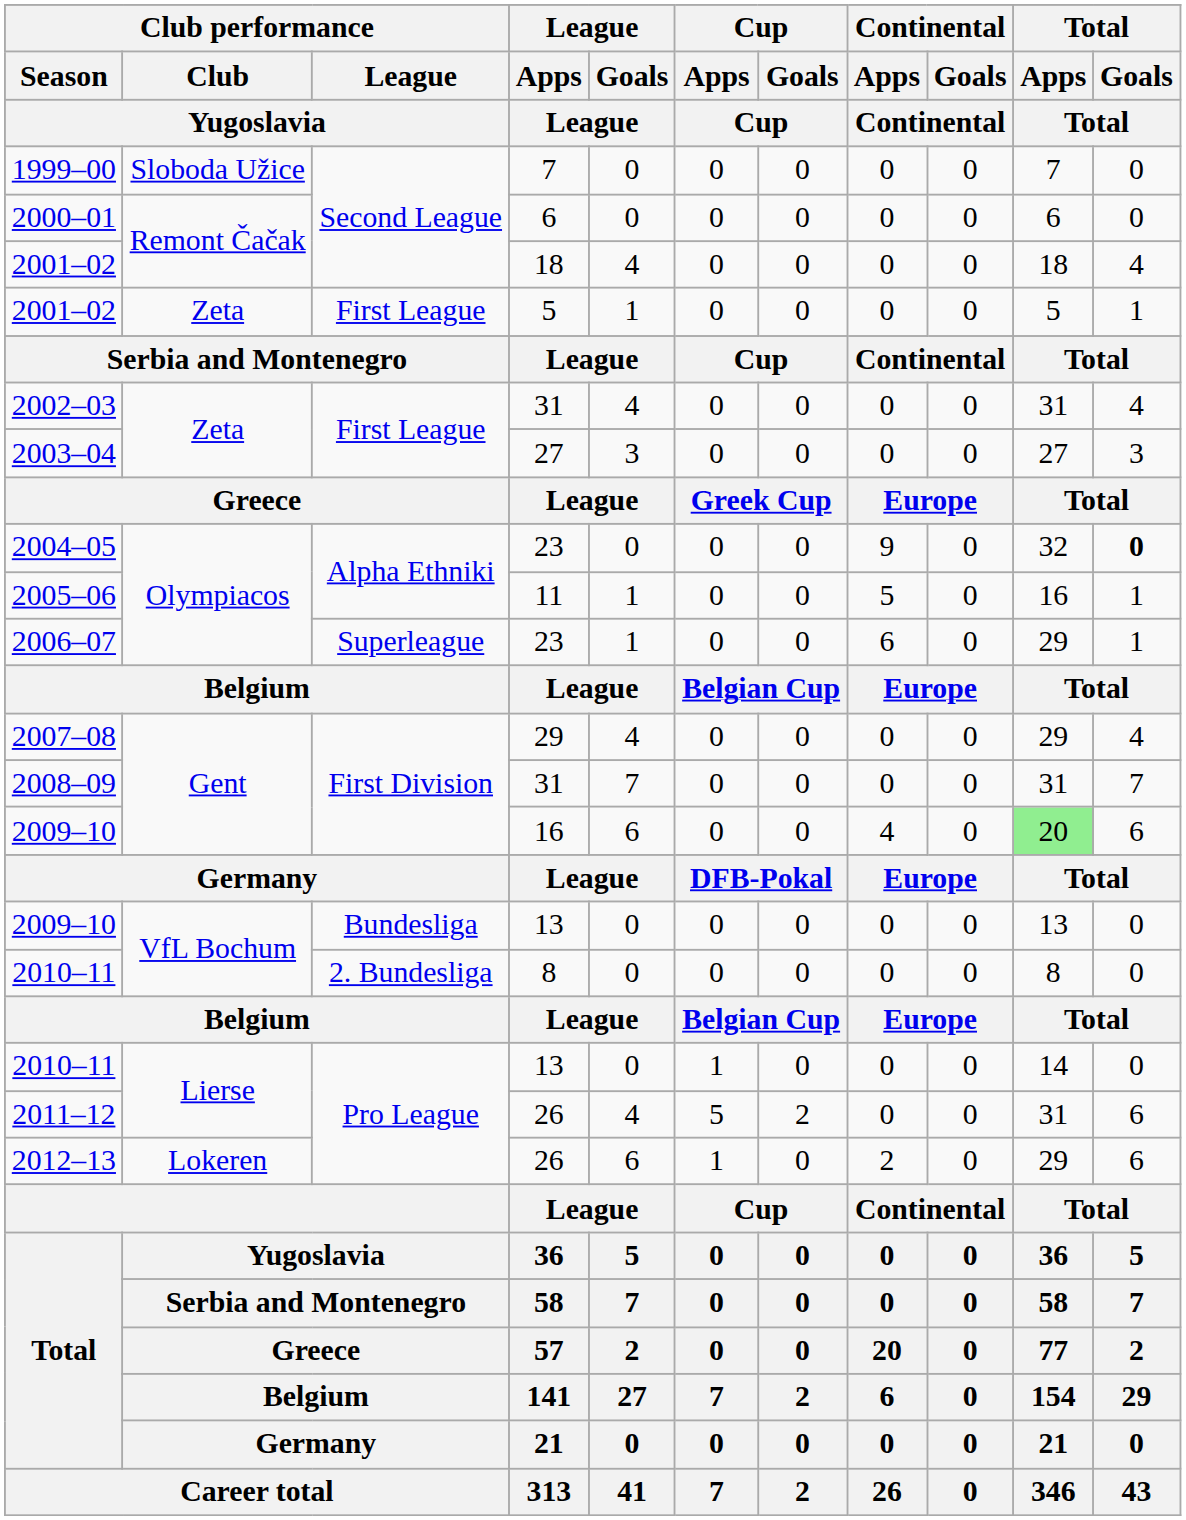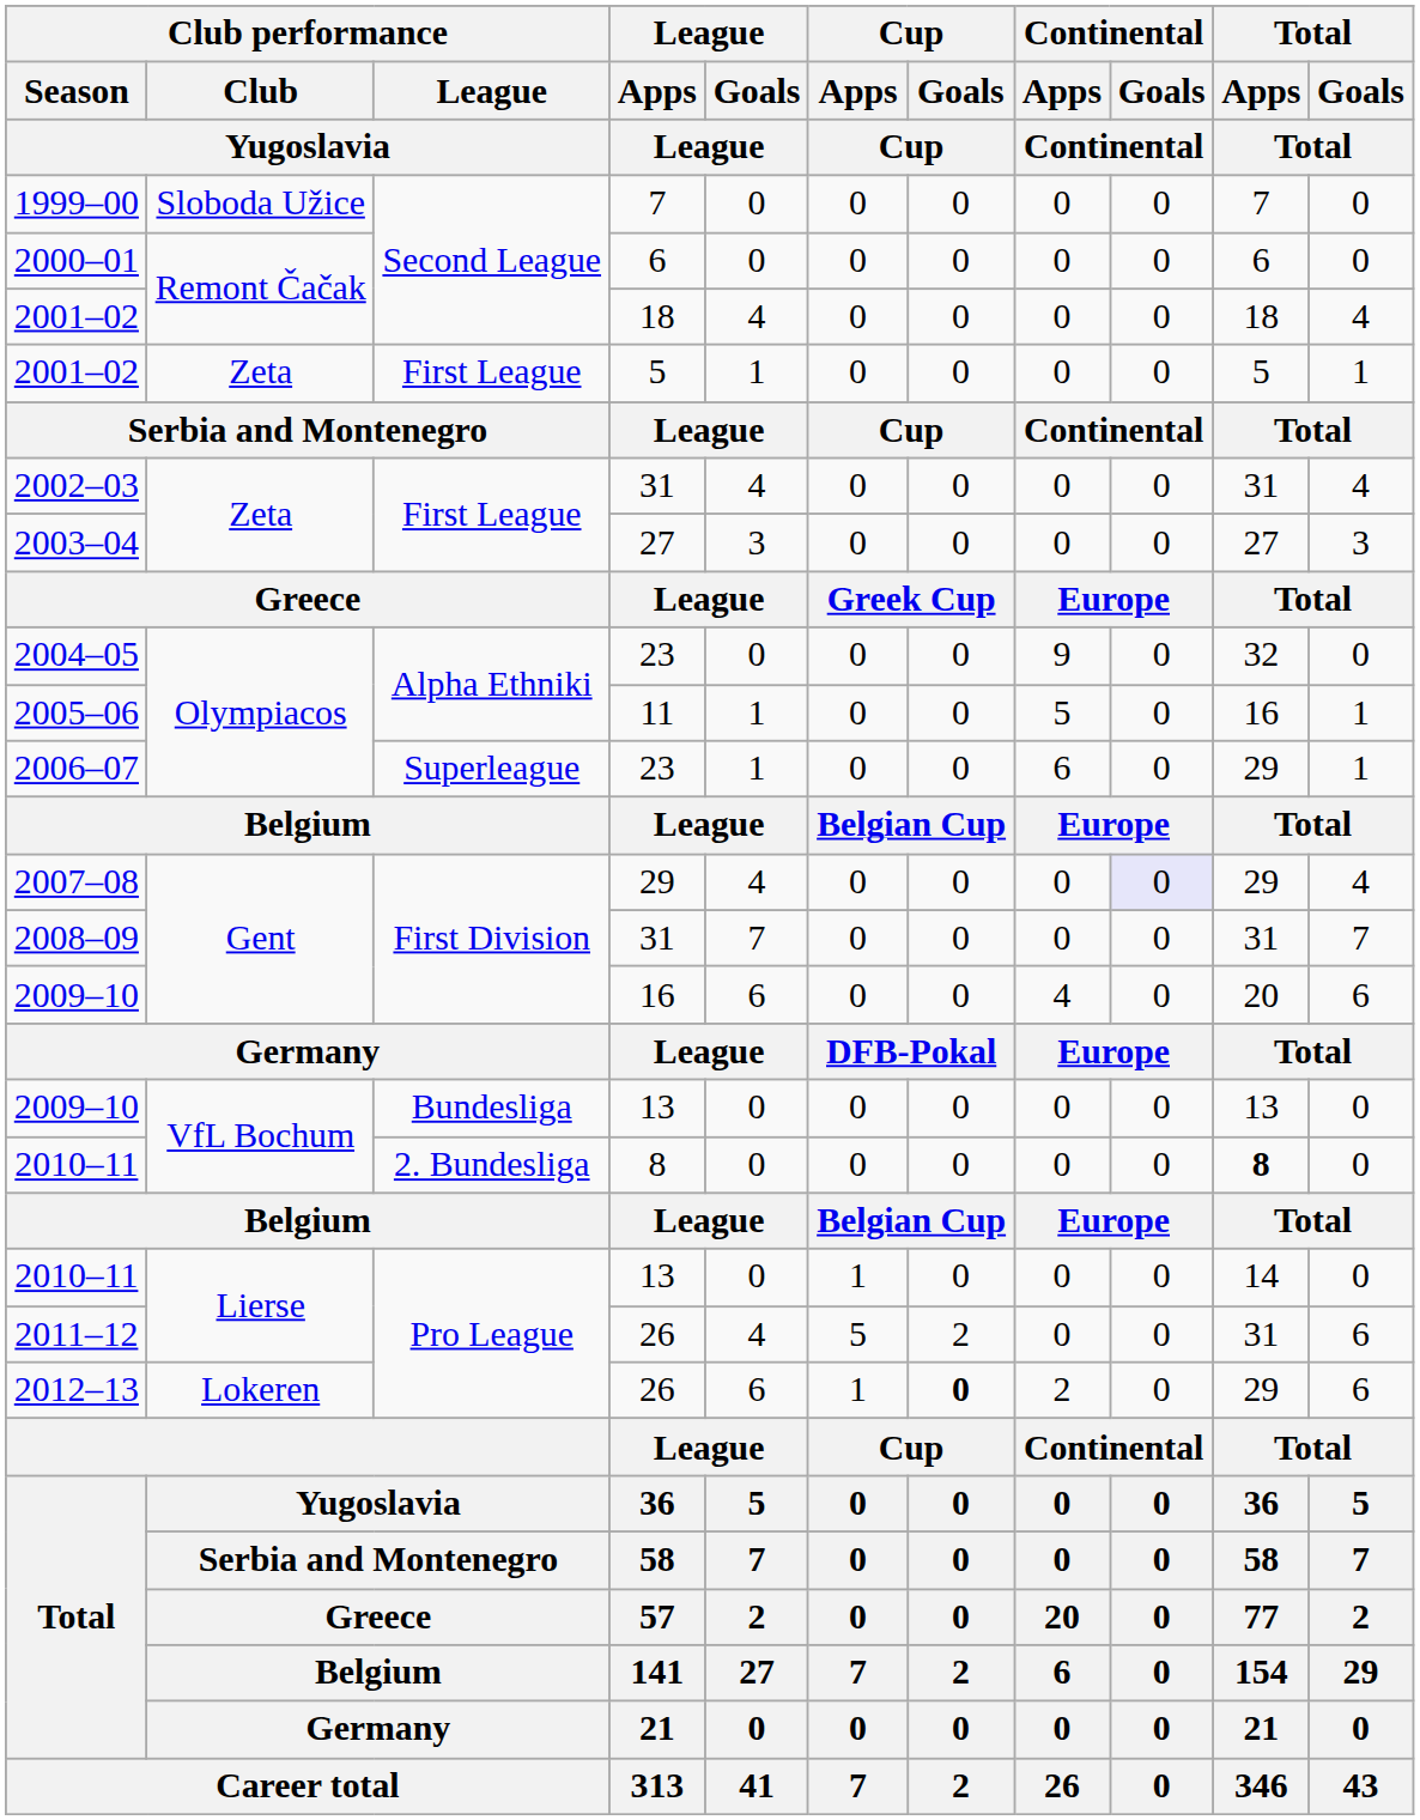2004–05 | Total / Goals / Total: bold -> normal
2007–08 | Continental / Goals / Continental: no background -> lavender background
2009–10 / 16 | Total / Apps / Total: lightgreen background -> no background
2010–11 / 8 | Total / Apps / Total: normal -> bold
2012–13 | Cup / Goals / Cup: normal -> bold
